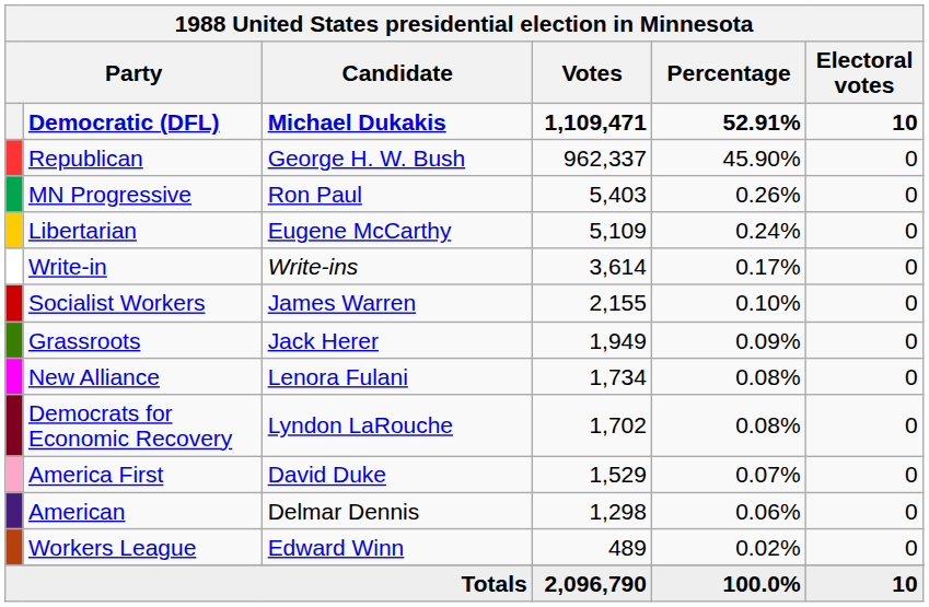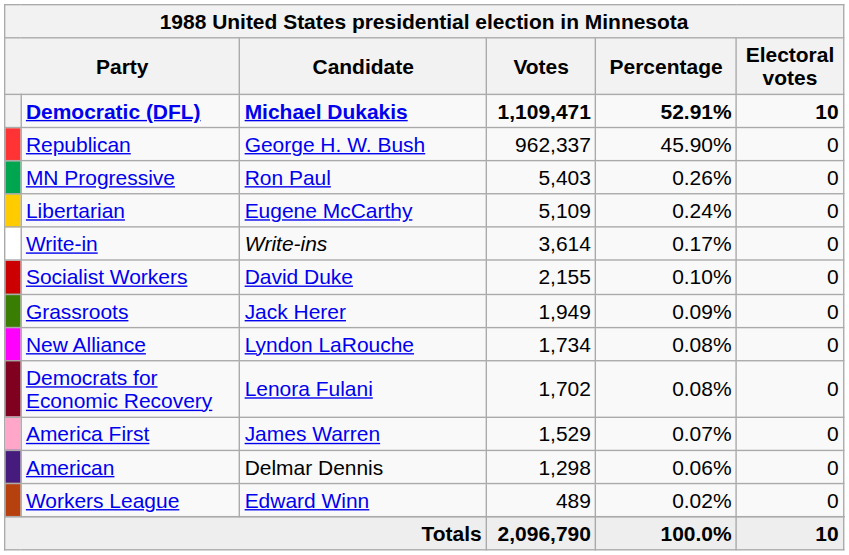Socialist Workers | Candidate: James Warren -> David Duke
New Alliance | Candidate: Lenora Fulani -> Lyndon LaRouche
Democrats for Economic Recovery | Candidate: Lyndon LaRouche -> Lenora Fulani
America First | Candidate: David Duke -> James Warren
